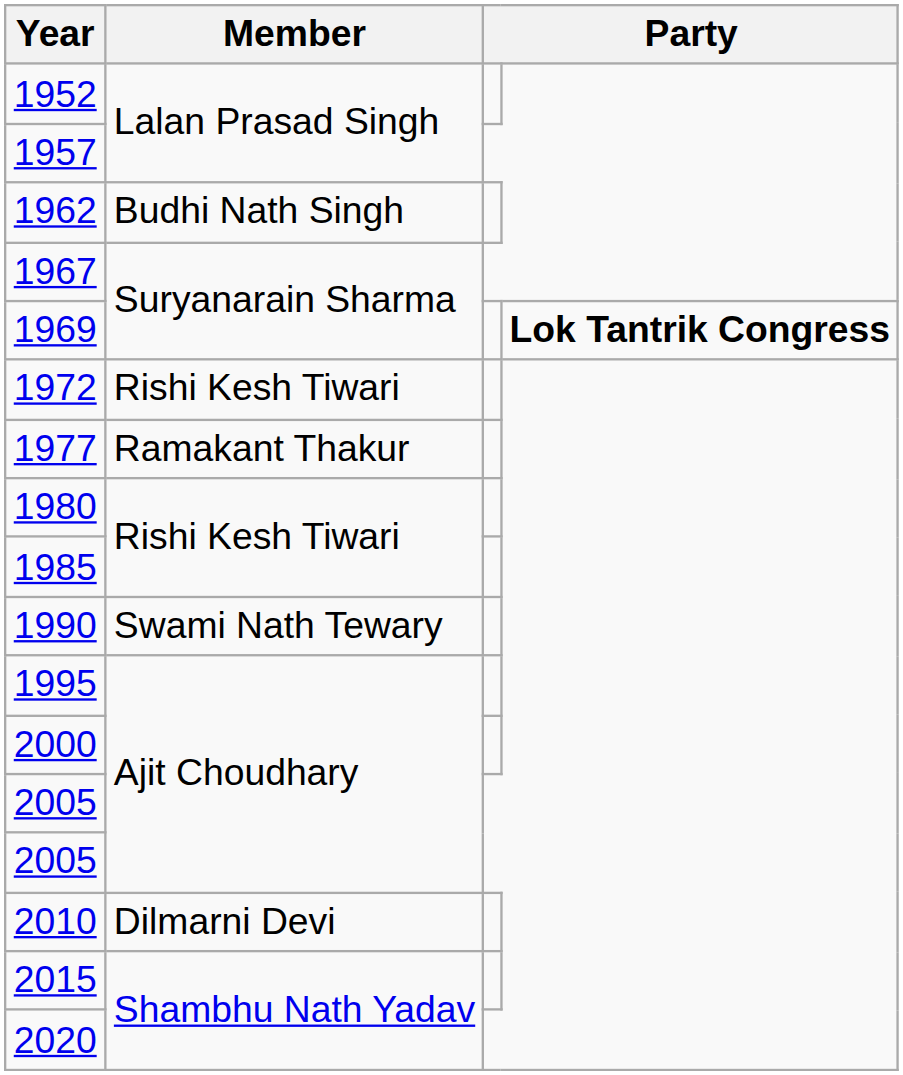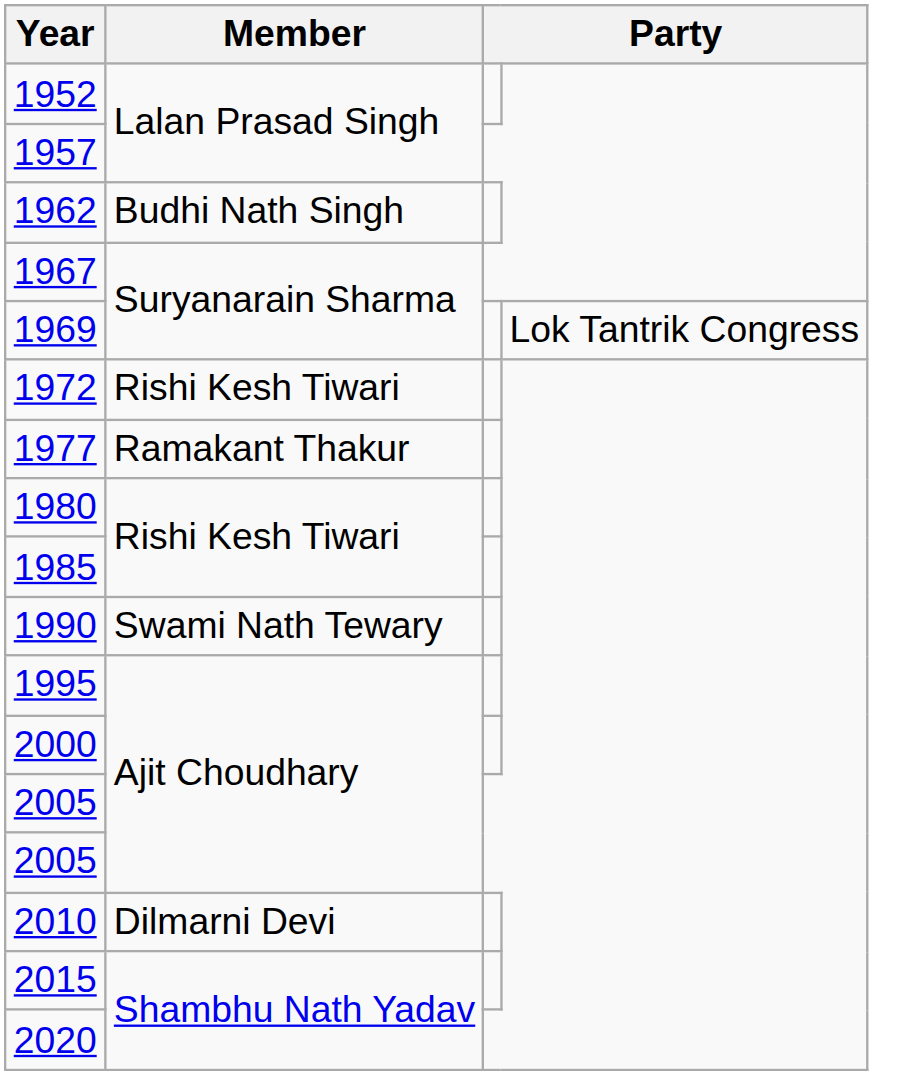1969 | column 4: bold -> normal
